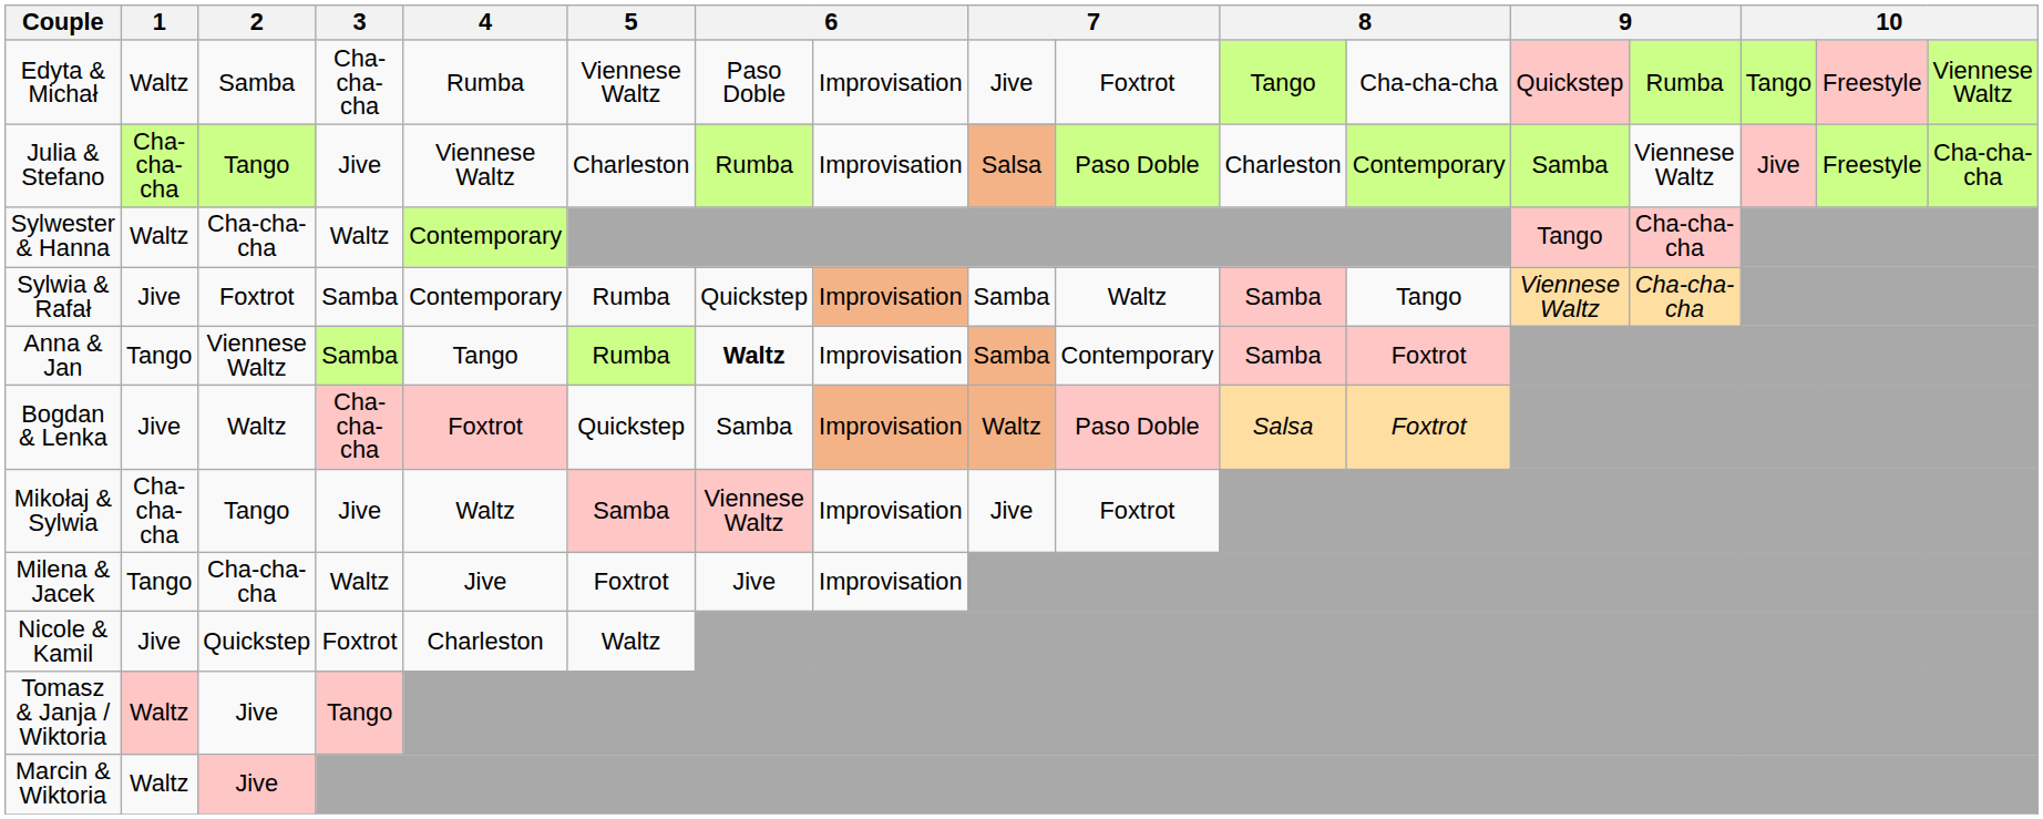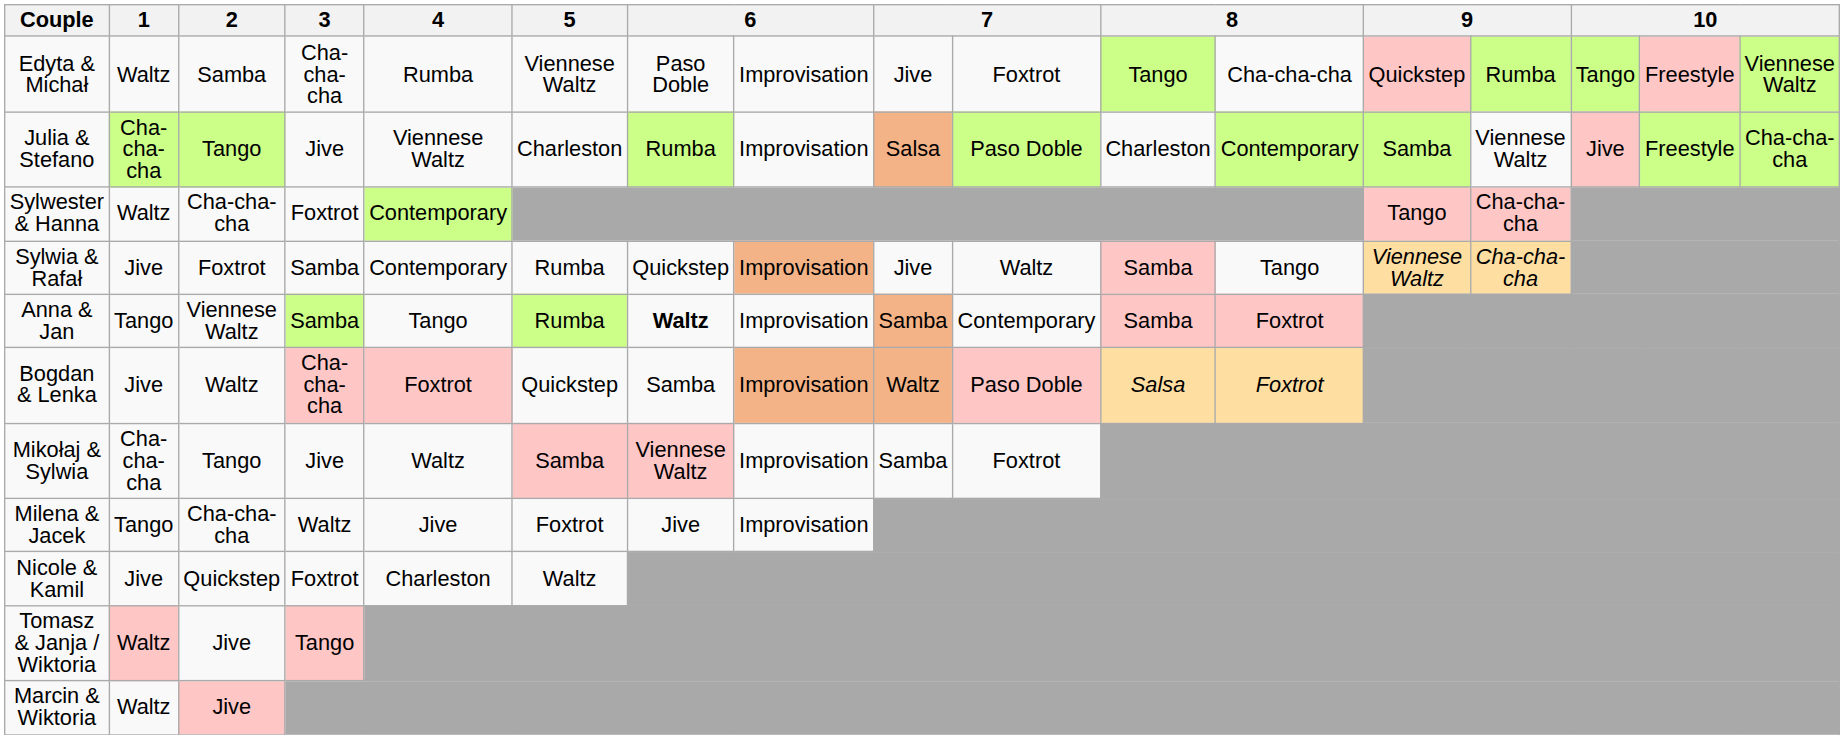Sylwester & Hanna | 3: Waltz -> Foxtrot
Sylwia & Rafał | column 9: Samba -> Jive
Mikołaj & Sylwia | column 9: Jive -> Samba
